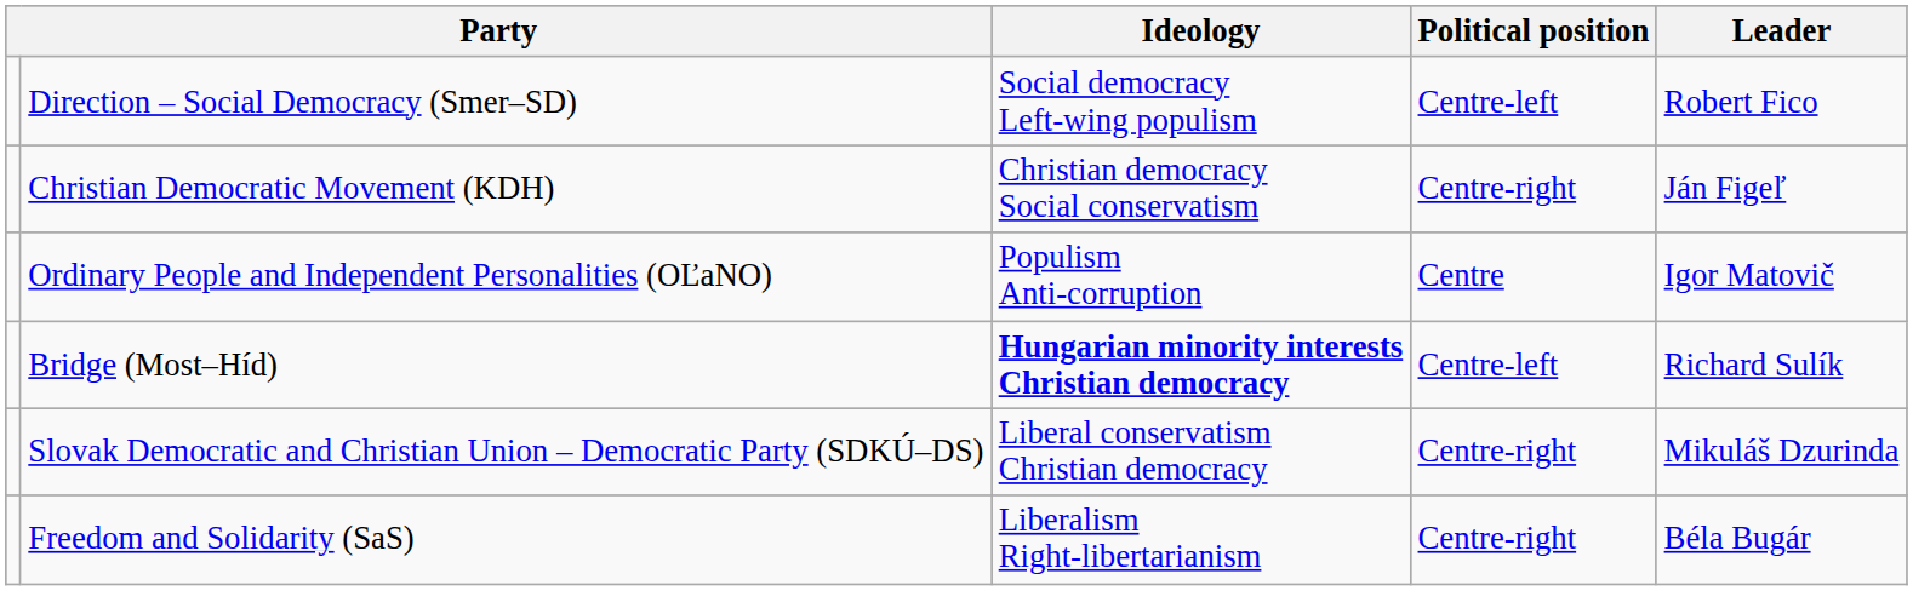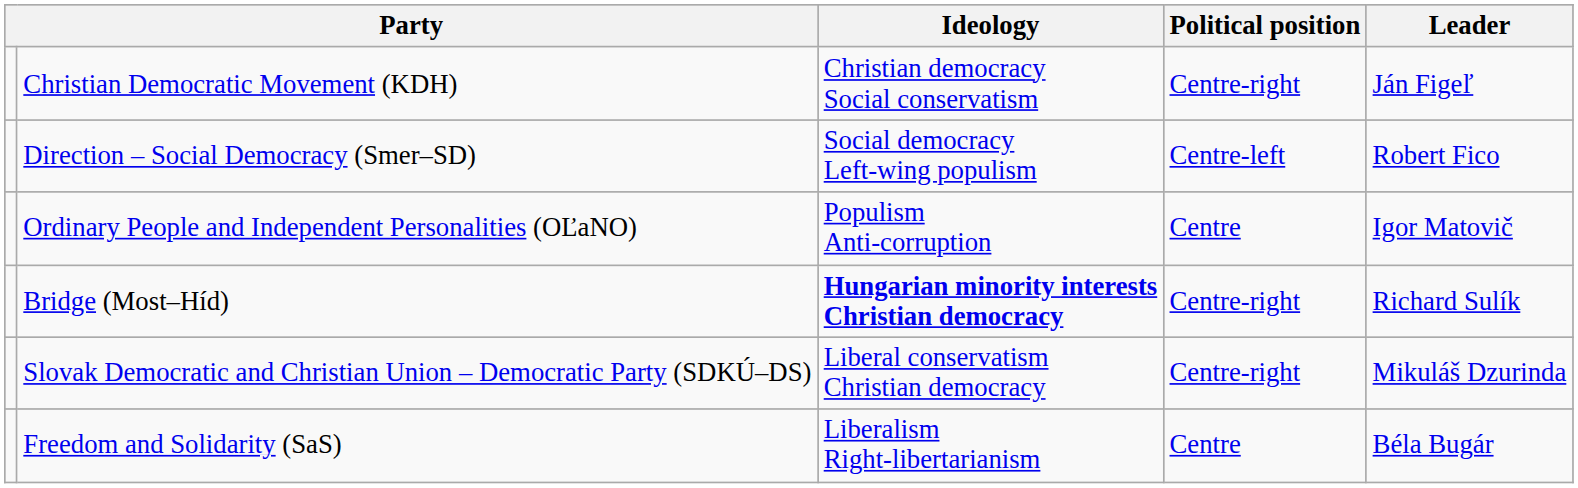rows swapped: Direction – Social Democracy (Smer–SD) <-> Christian Democratic Movement (KDH)
Bridge (Most–Híd) | Political position: Centre-left -> Centre-right
Freedom and Solidarity (SaS) | Political position: Centre-right -> Centre
